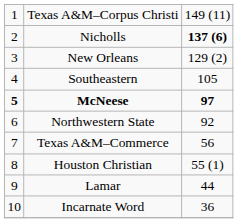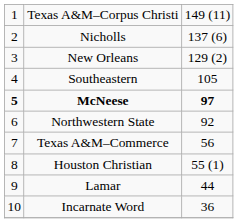Nicholls | column 3: bold -> normal
